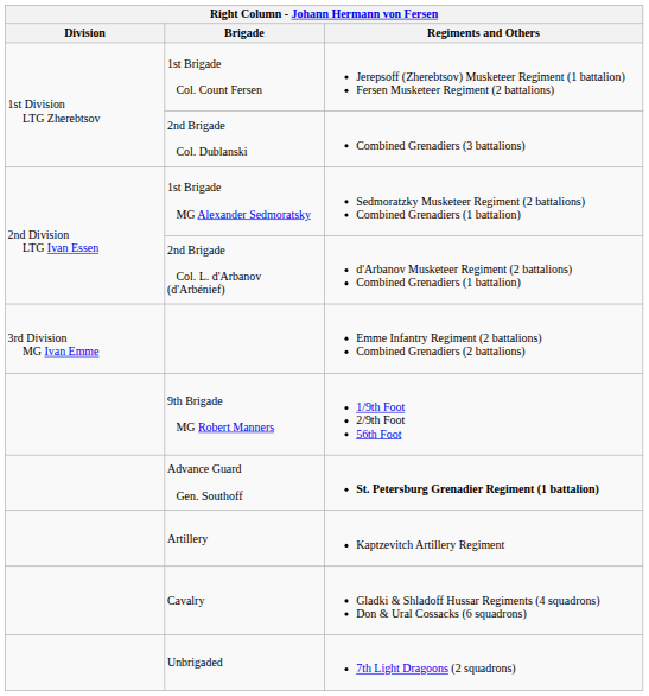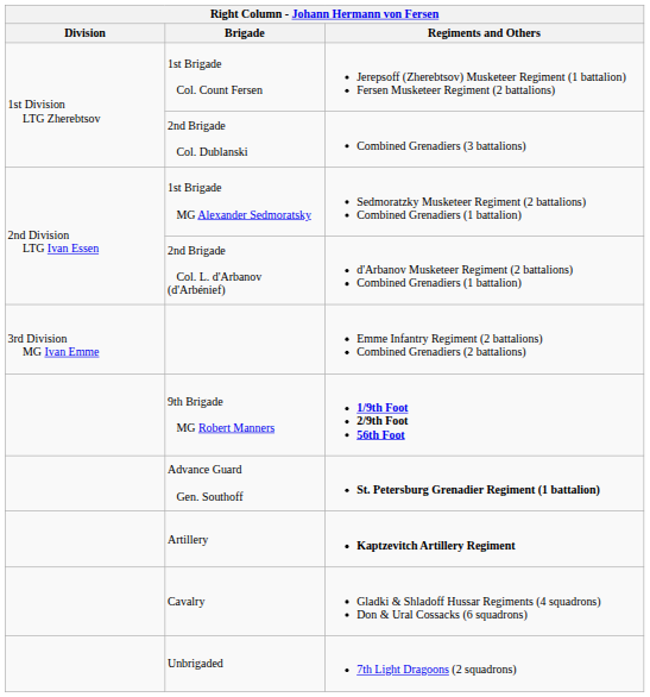9th Brigade MG Robert Manners | Regiments and Others: normal -> bold
Artillery | Regiments and Others: normal -> bold
